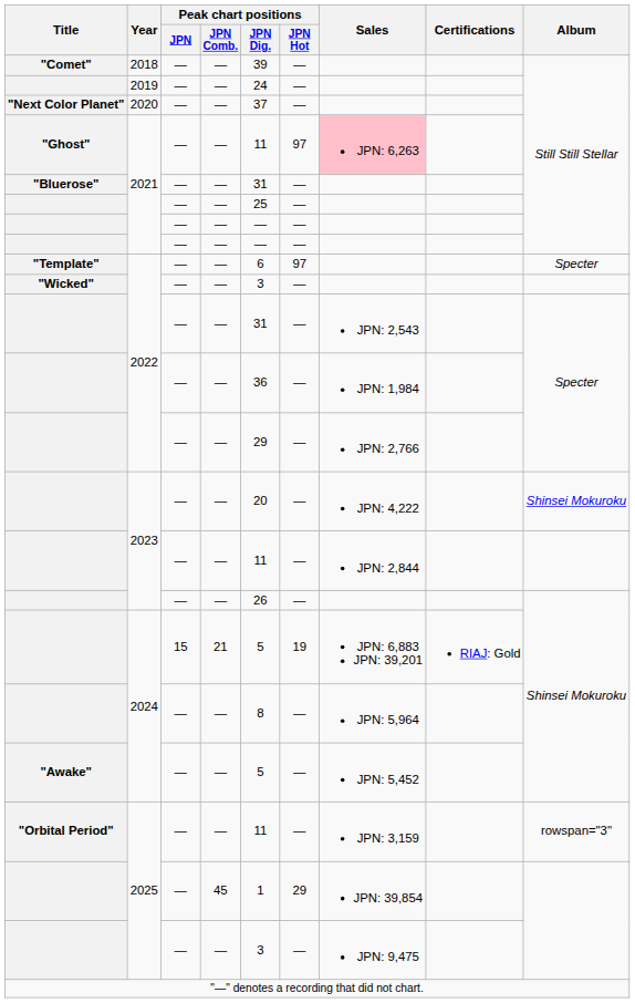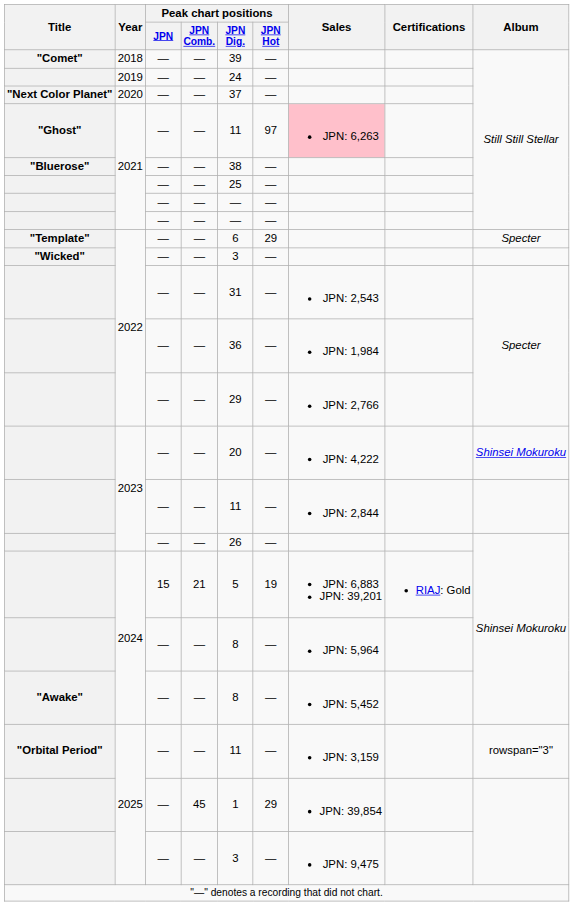"Bluerose" | Peak chart positions / JPN Dig.: 31 -> 38
"Template" | Peak chart positions / JPN Hot: 97 -> 29
"Awake" | Peak chart positions / JPN Dig.: 5 -> 8
